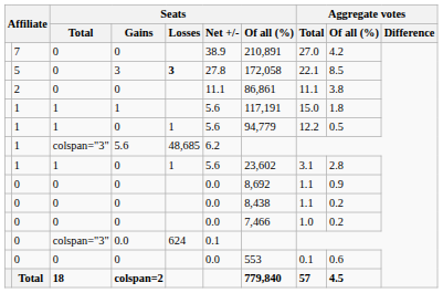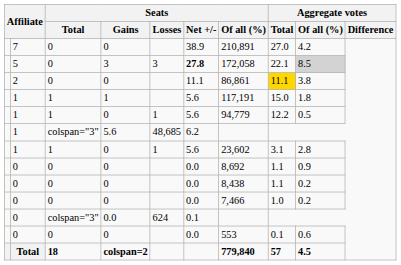5 | Seats / Losses: bold -> normal
5 | Seats / Net +/-: normal -> bold
5 | Aggregate votes / Of all (%): no background -> lightgrey background
2 | Aggregate votes / Total: no background -> gold background
